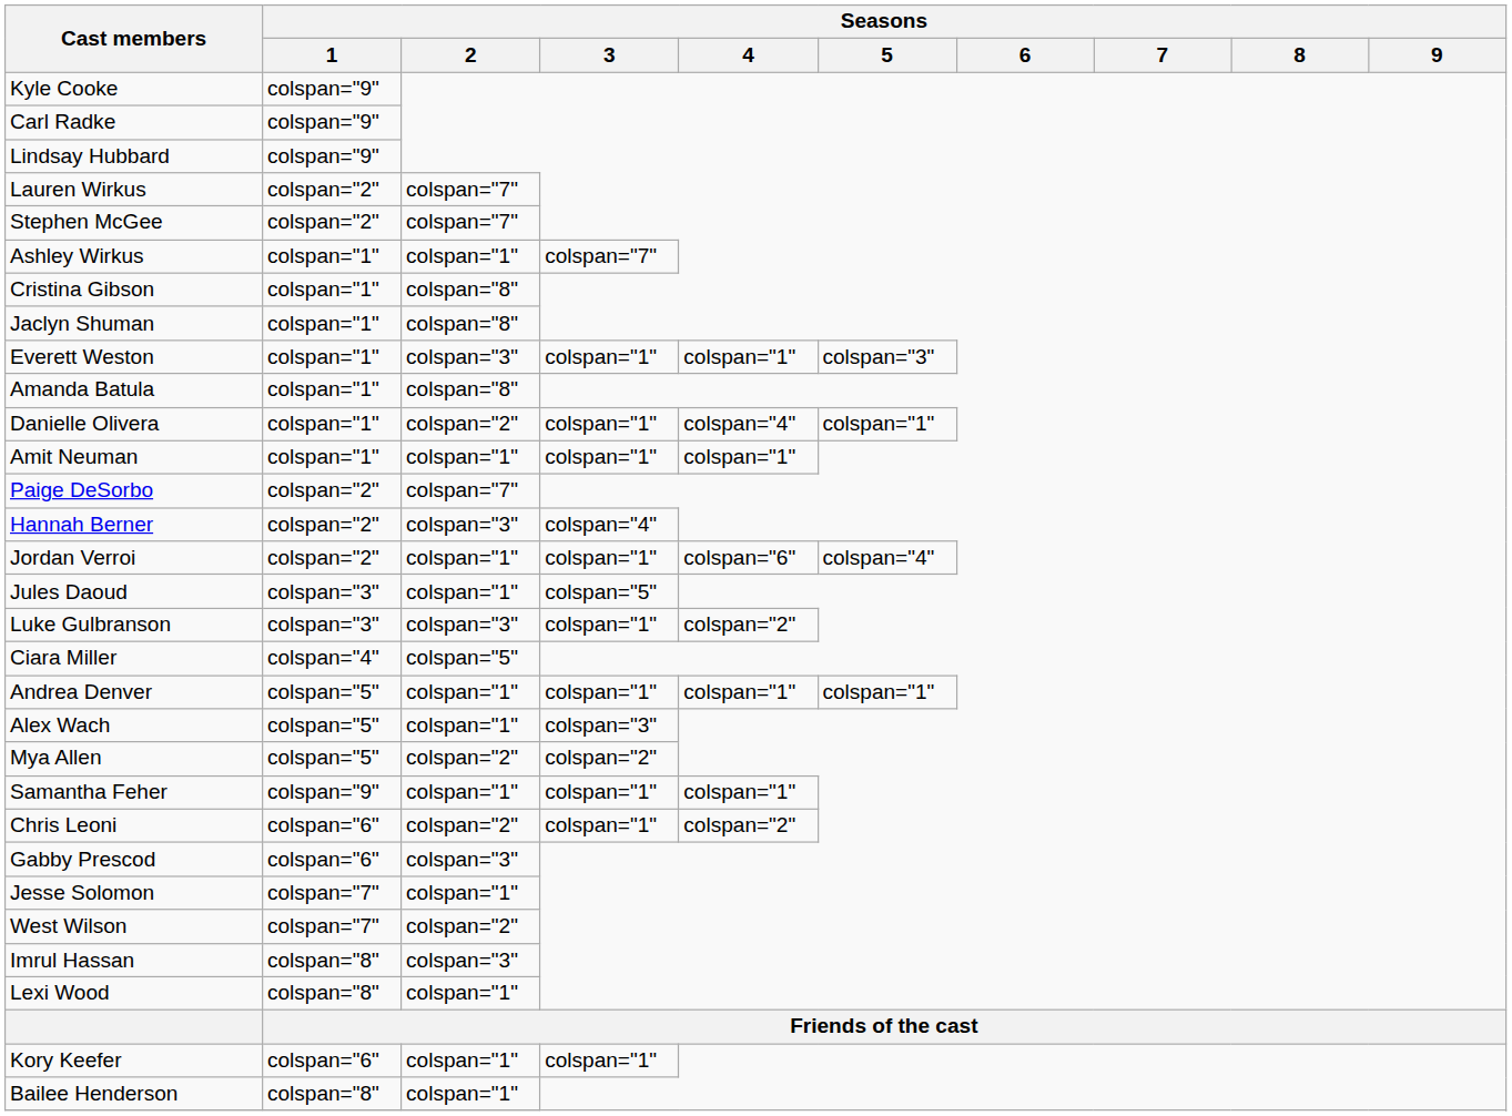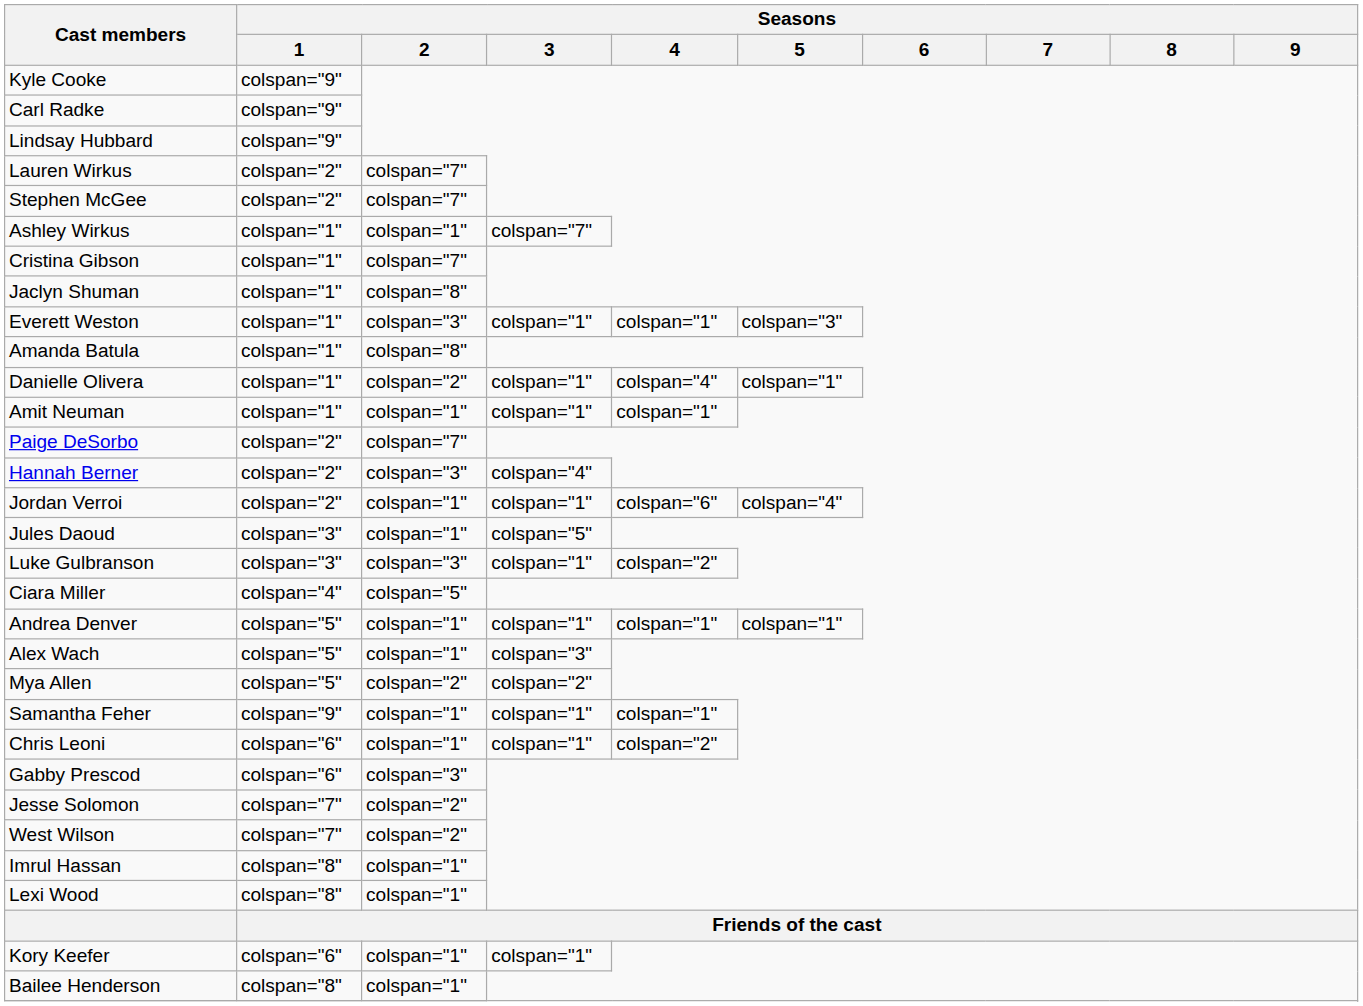Cristina Gibson | Seasons / 2: colspan="8" -> colspan="7"
Chris Leoni | Seasons / 2: colspan="2" -> colspan="1"
Jesse Solomon | Seasons / 2: colspan="1" -> colspan="2"
Imrul Hassan | Seasons / 2: colspan="3" -> colspan="1"
